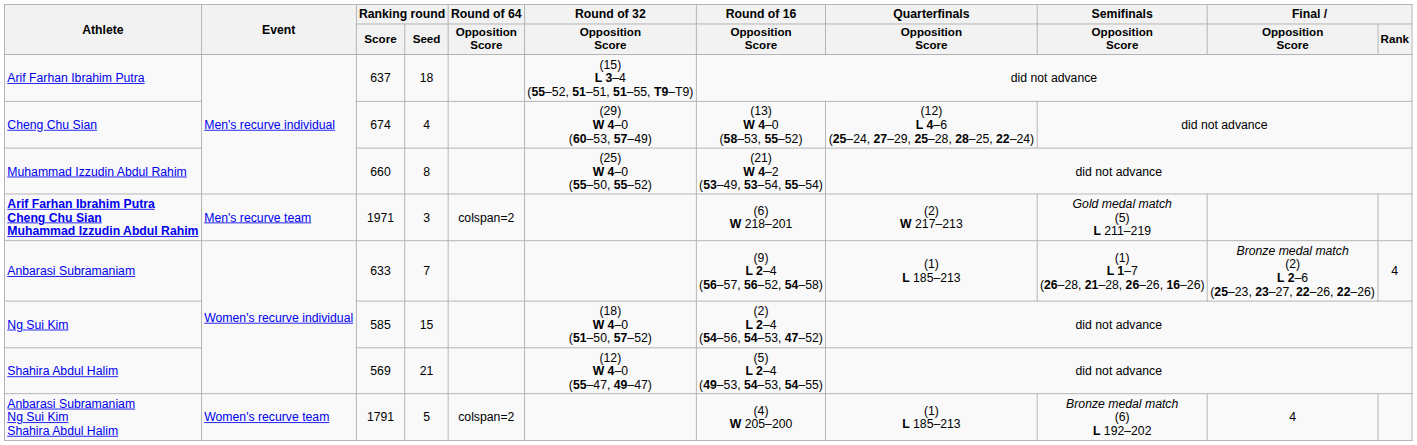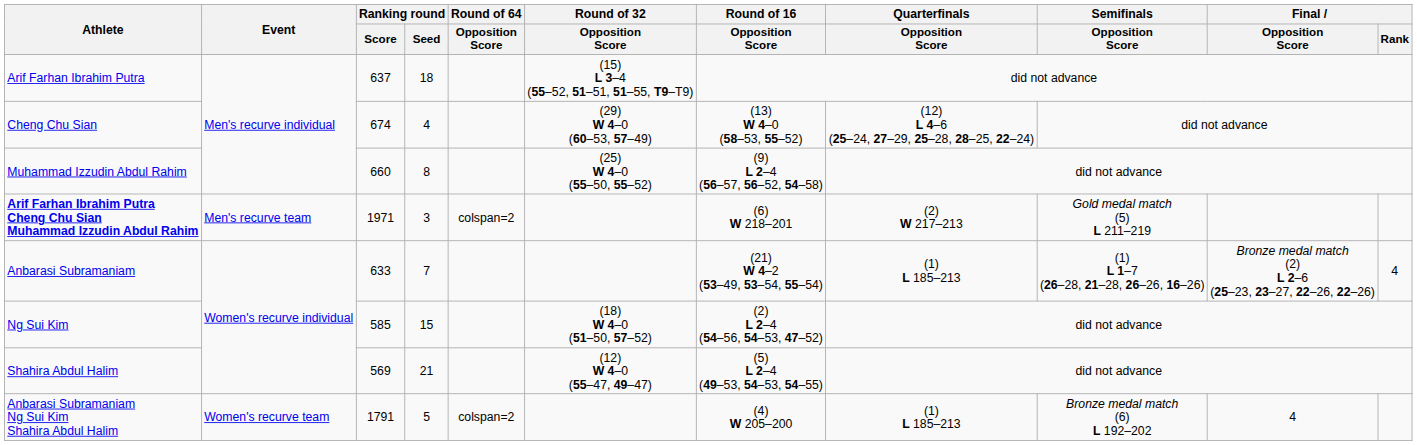Muhammad Izzudin Abdul Rahim | Round of 16 / Opposition Score: (21) W 4–2 (53–49, 53–54, 55–54) -> (9) L 2–4 (56–57, 56–52, 54–58)
Anbarasi Subramaniam | Round of 16 / Opposition Score: (9) L 2–4 (56–57, 56–52, 54–58) -> (21) W 4–2 (53–49, 53–54, 55–54)
